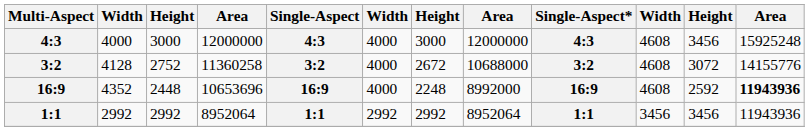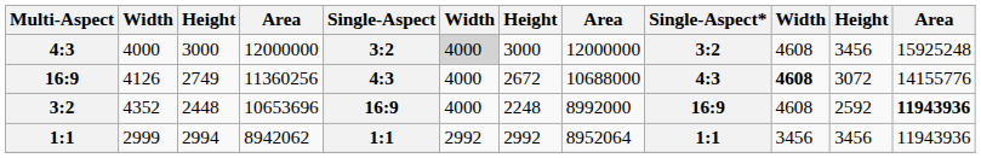row 2 | Single-Aspect: 4:3 -> 3:2
row 2 | column 6: no background -> lightgrey background
row 2 | Single-Aspect*: 4:3 -> 3:2
row 3 | Multi-Aspect: 3:2 -> 16:9
row 3 | column 2: 4128 -> 4126
row 3 | column 3: 2752 -> 2749
row 3 | column 4: 11360258 -> 11360256
row 3 | Single-Aspect: 3:2 -> 4:3
row 3 | Single-Aspect*: 3:2 -> 4:3
row 3 | column 10: normal -> bold
row 4 | Multi-Aspect: 16:9 -> 3:2
row 5 | column 2: 2992 -> 2999
row 5 | column 3: 2992 -> 2994
row 5 | column 4: 8952064 -> 8942062
